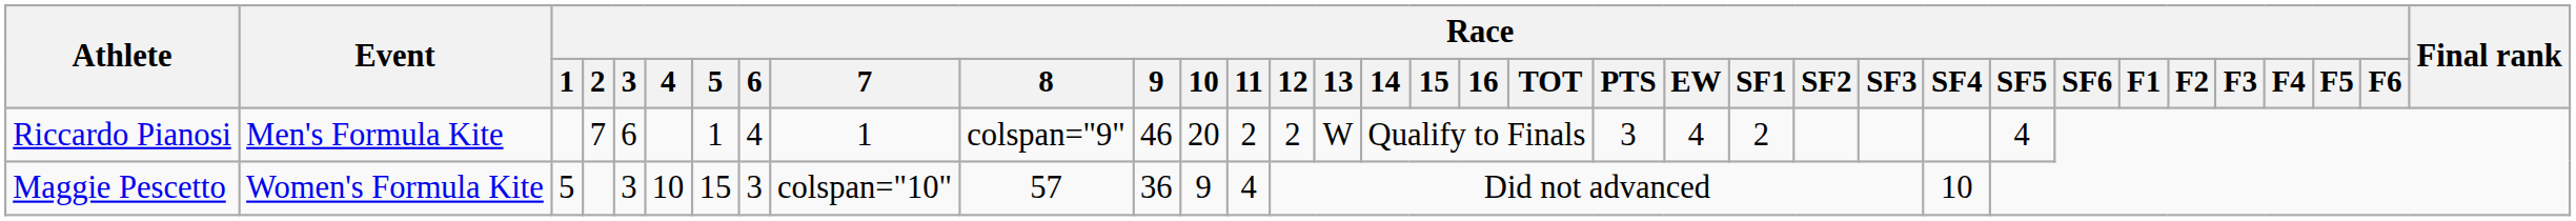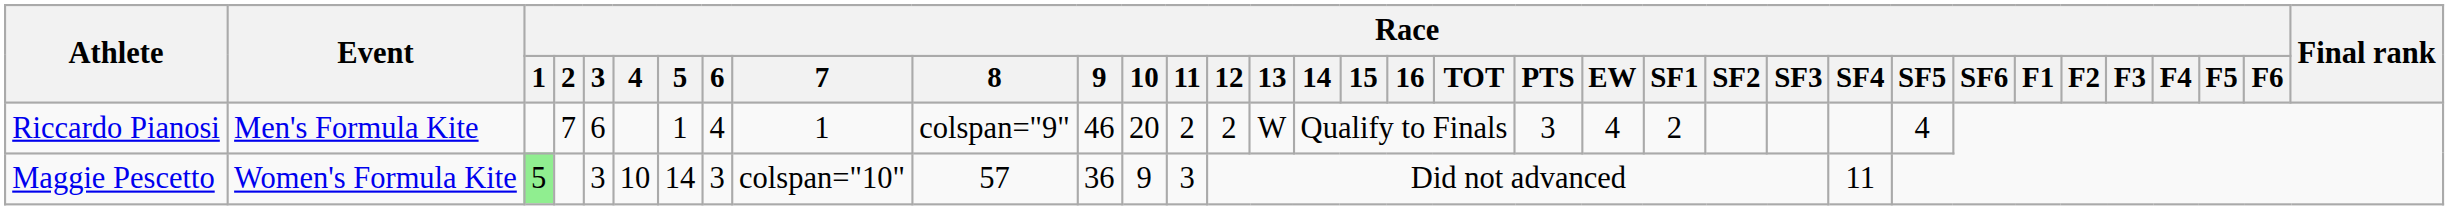Maggie Pescetto | Race / 1: no background -> lightgreen background
Maggie Pescetto | Race / 5: 15 -> 14
Maggie Pescetto | Race / 11: 4 -> 3
Maggie Pescetto | Race / SF4: 10 -> 11
